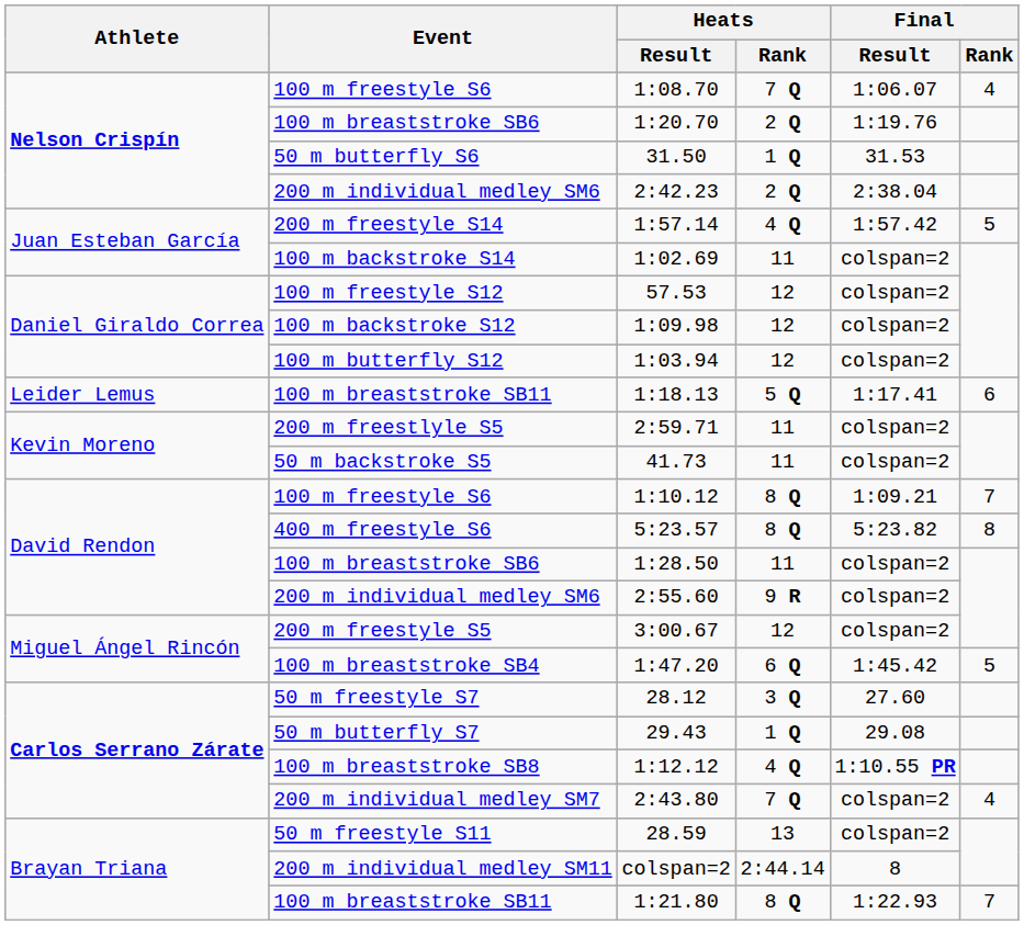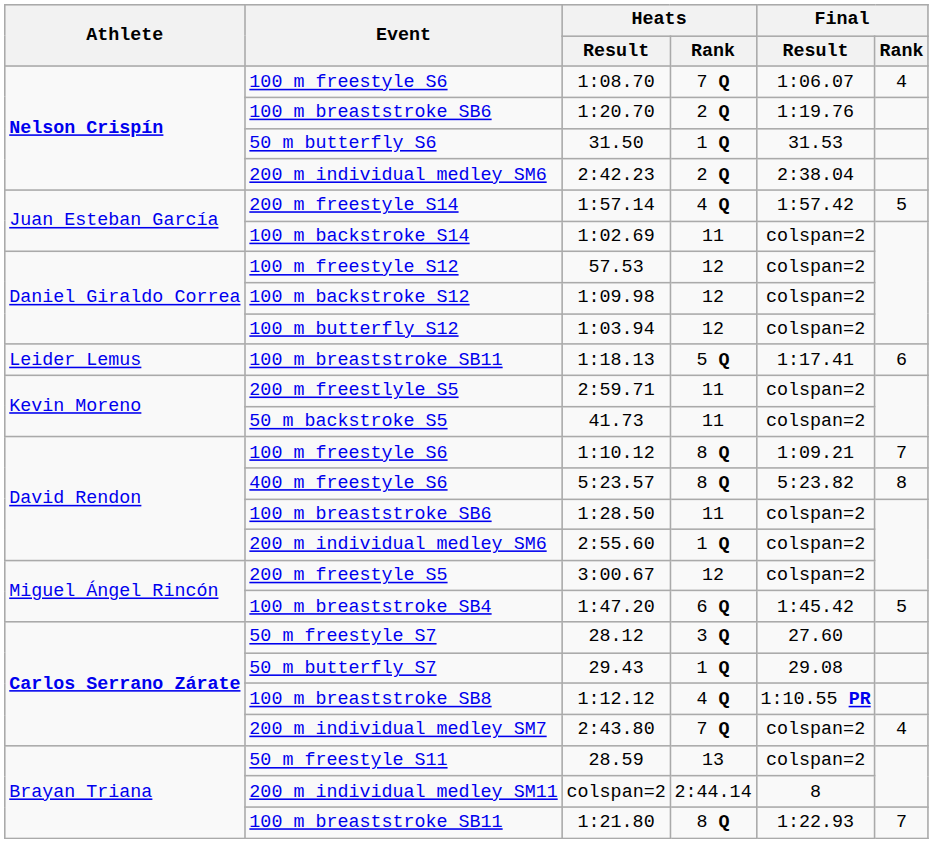2:55.60 | Heats / Rank: 9 R -> 1 Q
